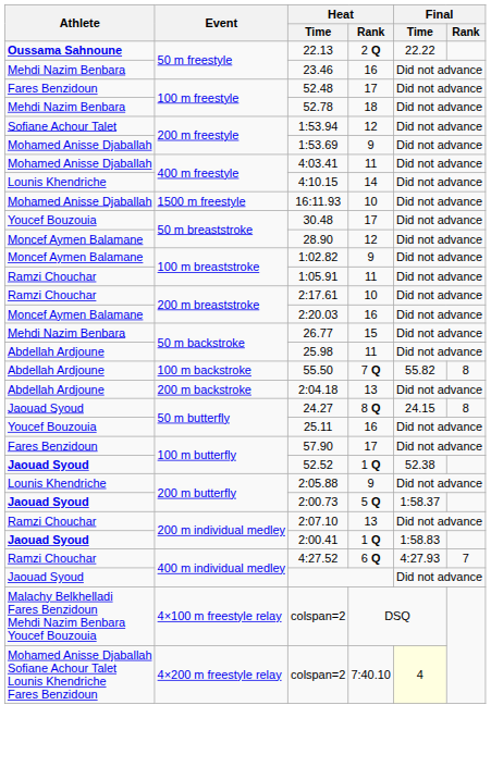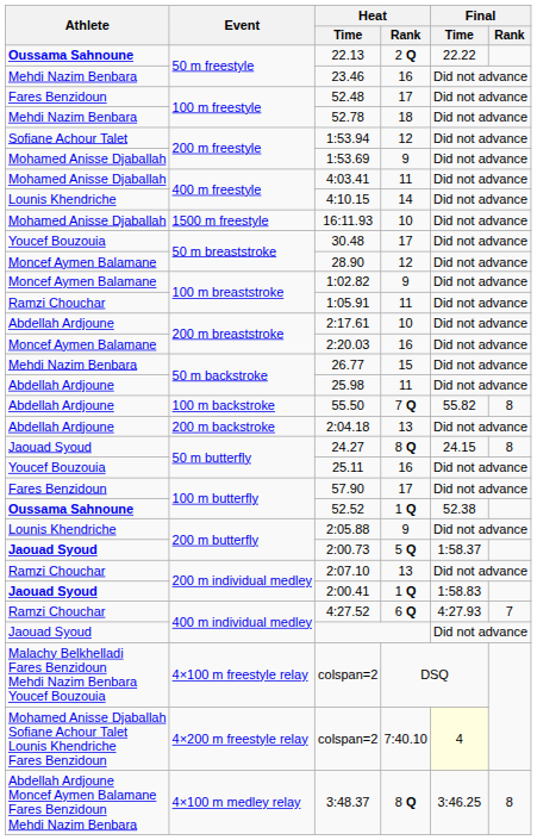2:17.61 | Athlete: Ramzi Chouchar -> Abdellah Ardjoune
52.52 | Athlete: Jaouad Syoud -> Oussama Sahnoune
+ row: Abdellah Ardjoune Moncef Aymen Balamane Fares Benzidoun Mehdi Nazim Benbara | 4×100 m medley relay | 3:48.37 | 8 Q | 3:46.25 | 8
